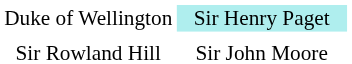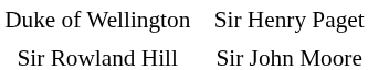row 1 | column 2: paleturquoise background -> no background
